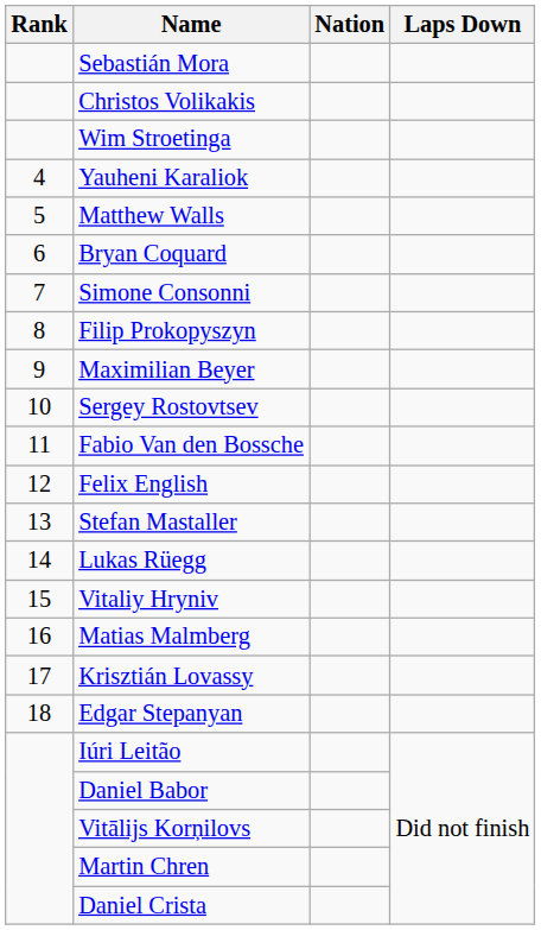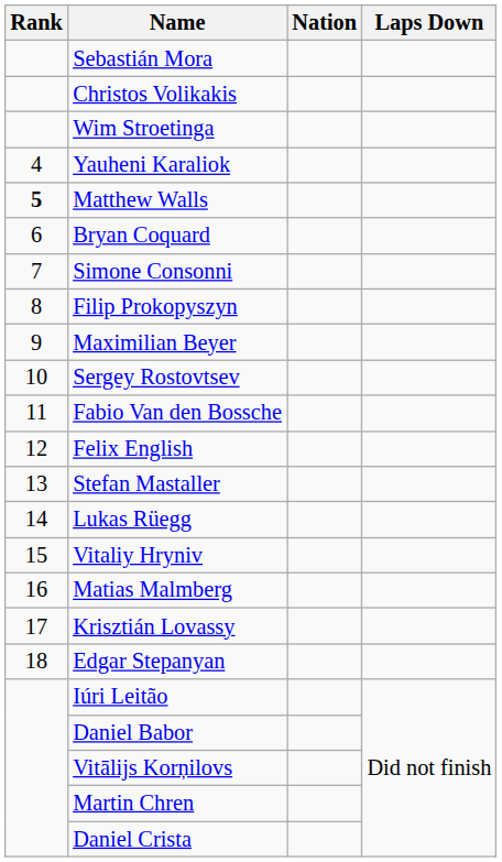Matthew Walls | Rank: normal -> bold
